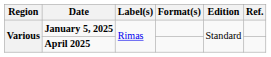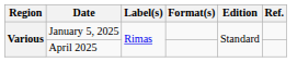January 5, 2025 | Date: bold -> normal
April 2025 | Date: bold -> normal
